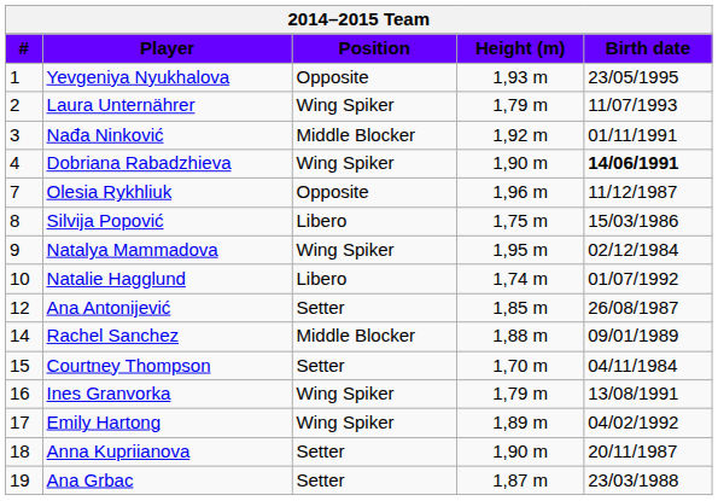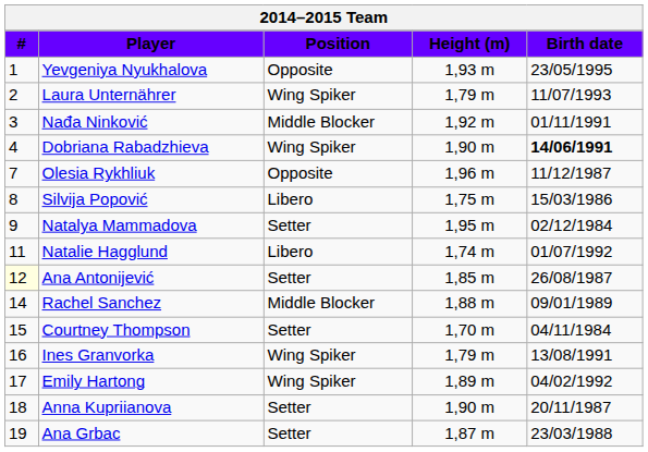Natalya Mammadova | Position: Wing Spiker -> Setter
Natalie Hagglund | #: 10 -> 11
Ana Antonijević | #: no background -> lightyellow background
